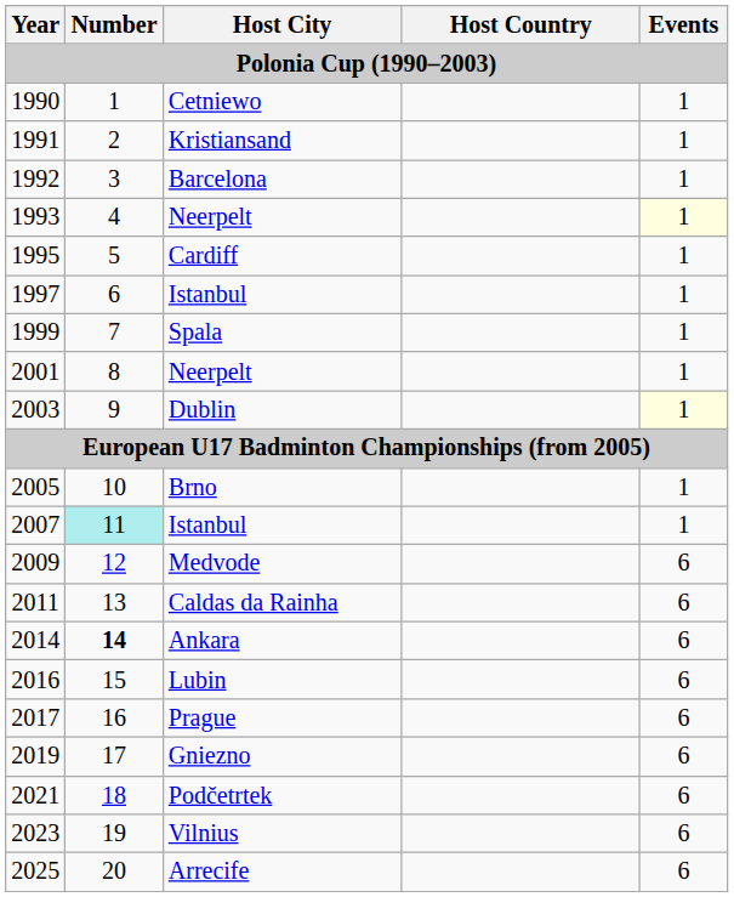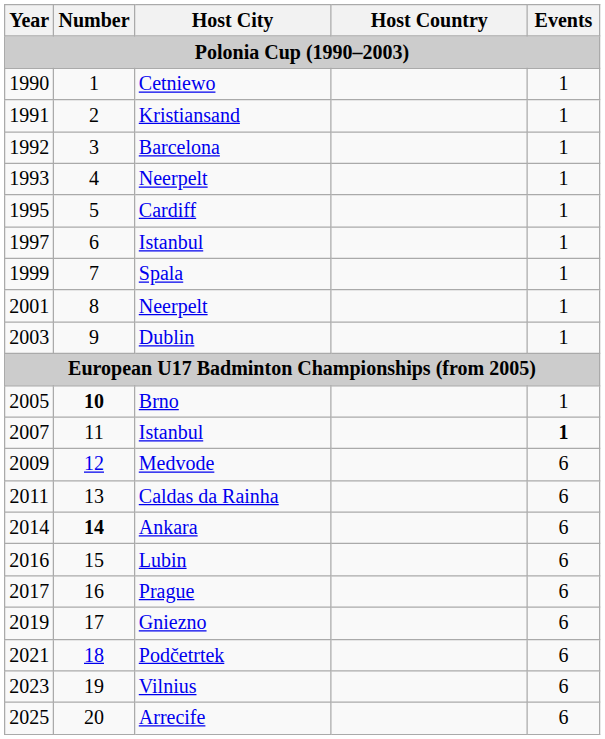1993 / Neerpelt | Events: lightyellow background -> no background
Dublin | Events: lightyellow background -> no background
Brno | Number: normal -> bold
2007 / Istanbul | Number: paleturquoise background -> no background
2007 / Istanbul | Events: normal -> bold
